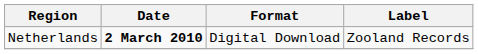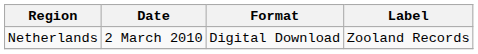Netherlands | Date: bold -> normal
